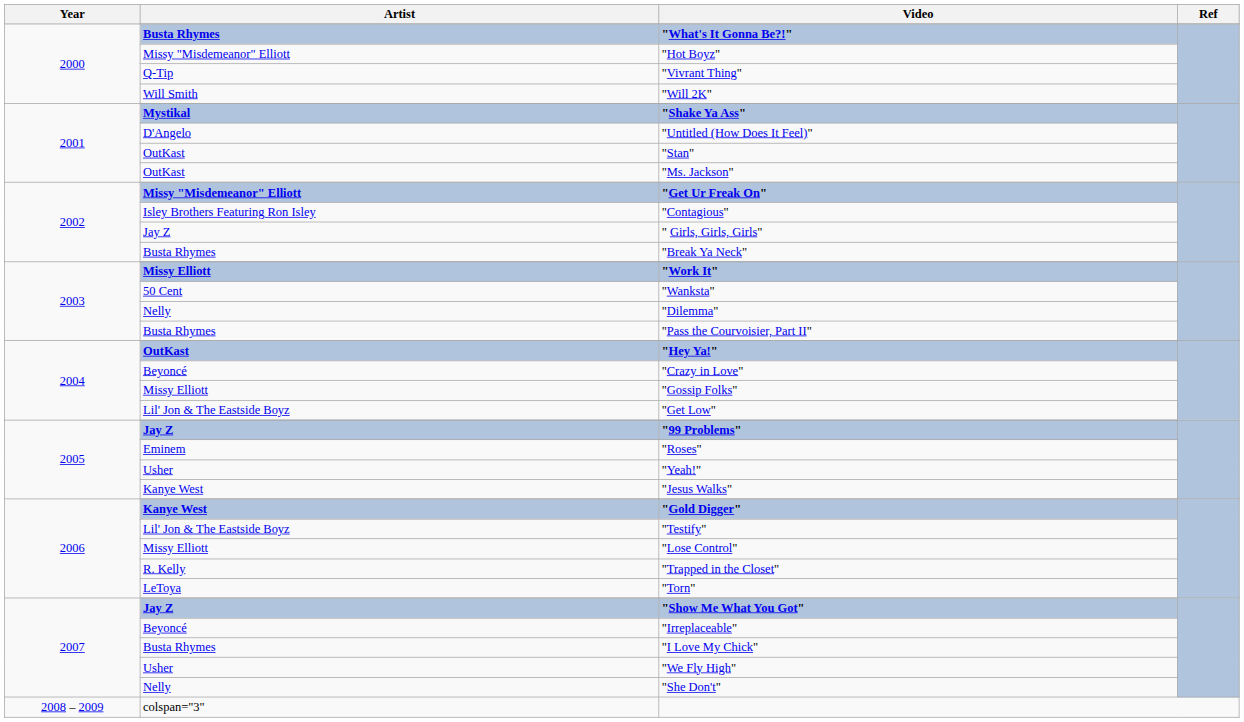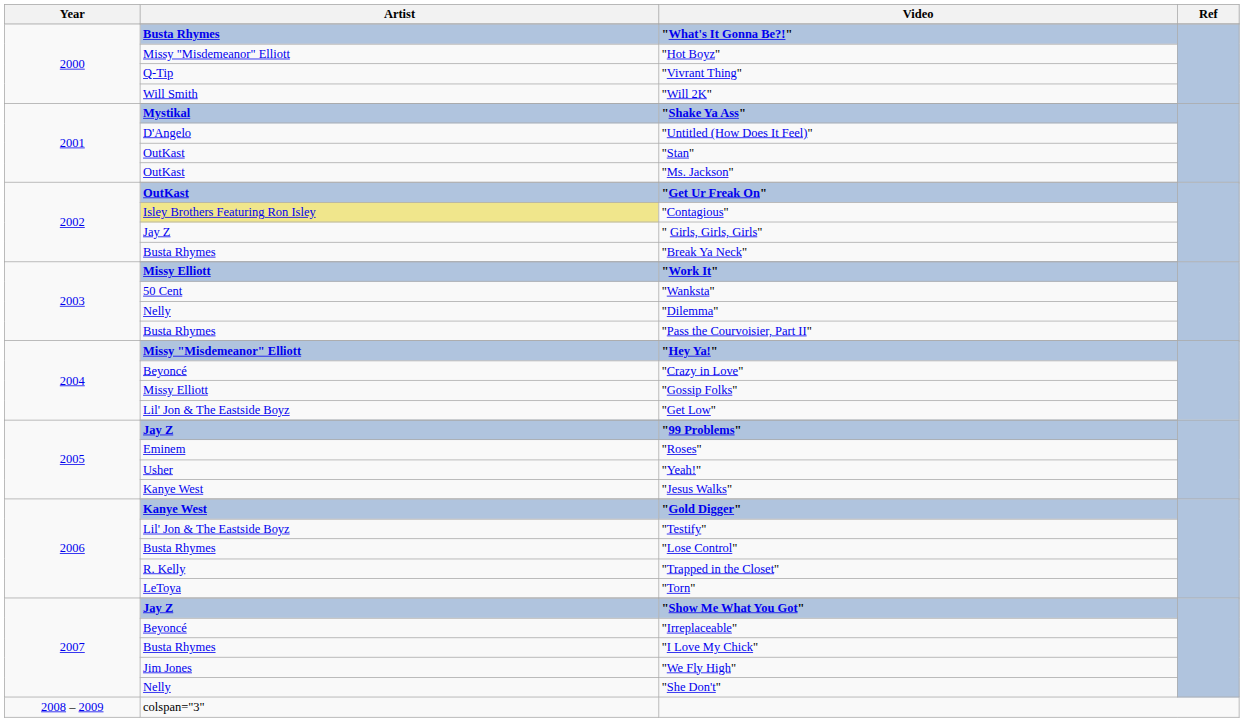"Get Ur Freak On" | Artist: Missy "Misdemeanor" Elliott -> OutKast
"Contagious" | Artist: no background -> khaki background
"Hey Ya!" | Artist: OutKast -> Missy "Misdemeanor" Elliott
"Lose Control" | Artist: Missy Elliott -> Busta Rhymes
"We Fly High" | Artist: Usher -> Jim Jones
